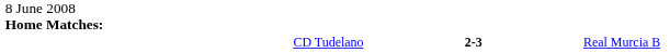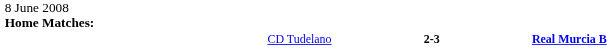CD Tudelano | column 3: normal -> bold
